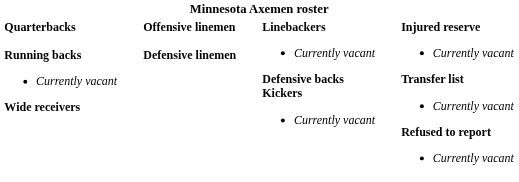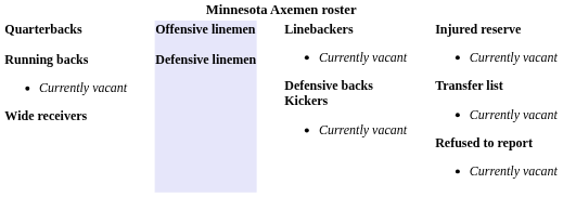Quarterbacks Running backs Currently vacant Wide receivers | column 2: no background -> lavender background
